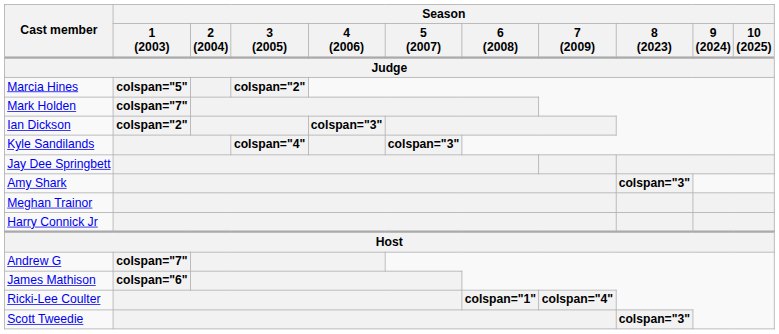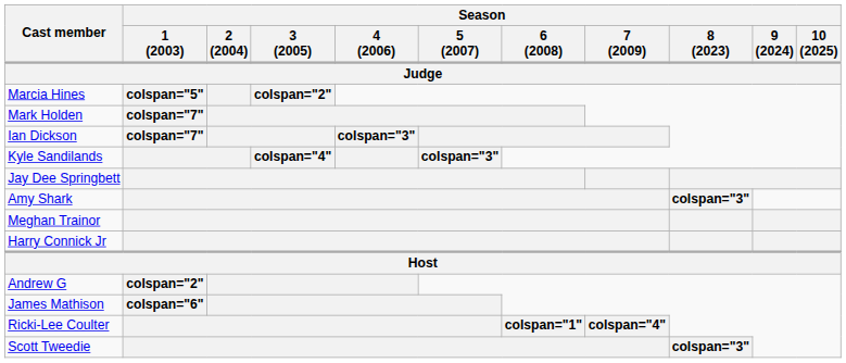Ian Dickson | Season / 1 (2003): colspan="2" -> colspan="7"
Andrew G | Season / 1 (2003): colspan="7" -> colspan="2"
